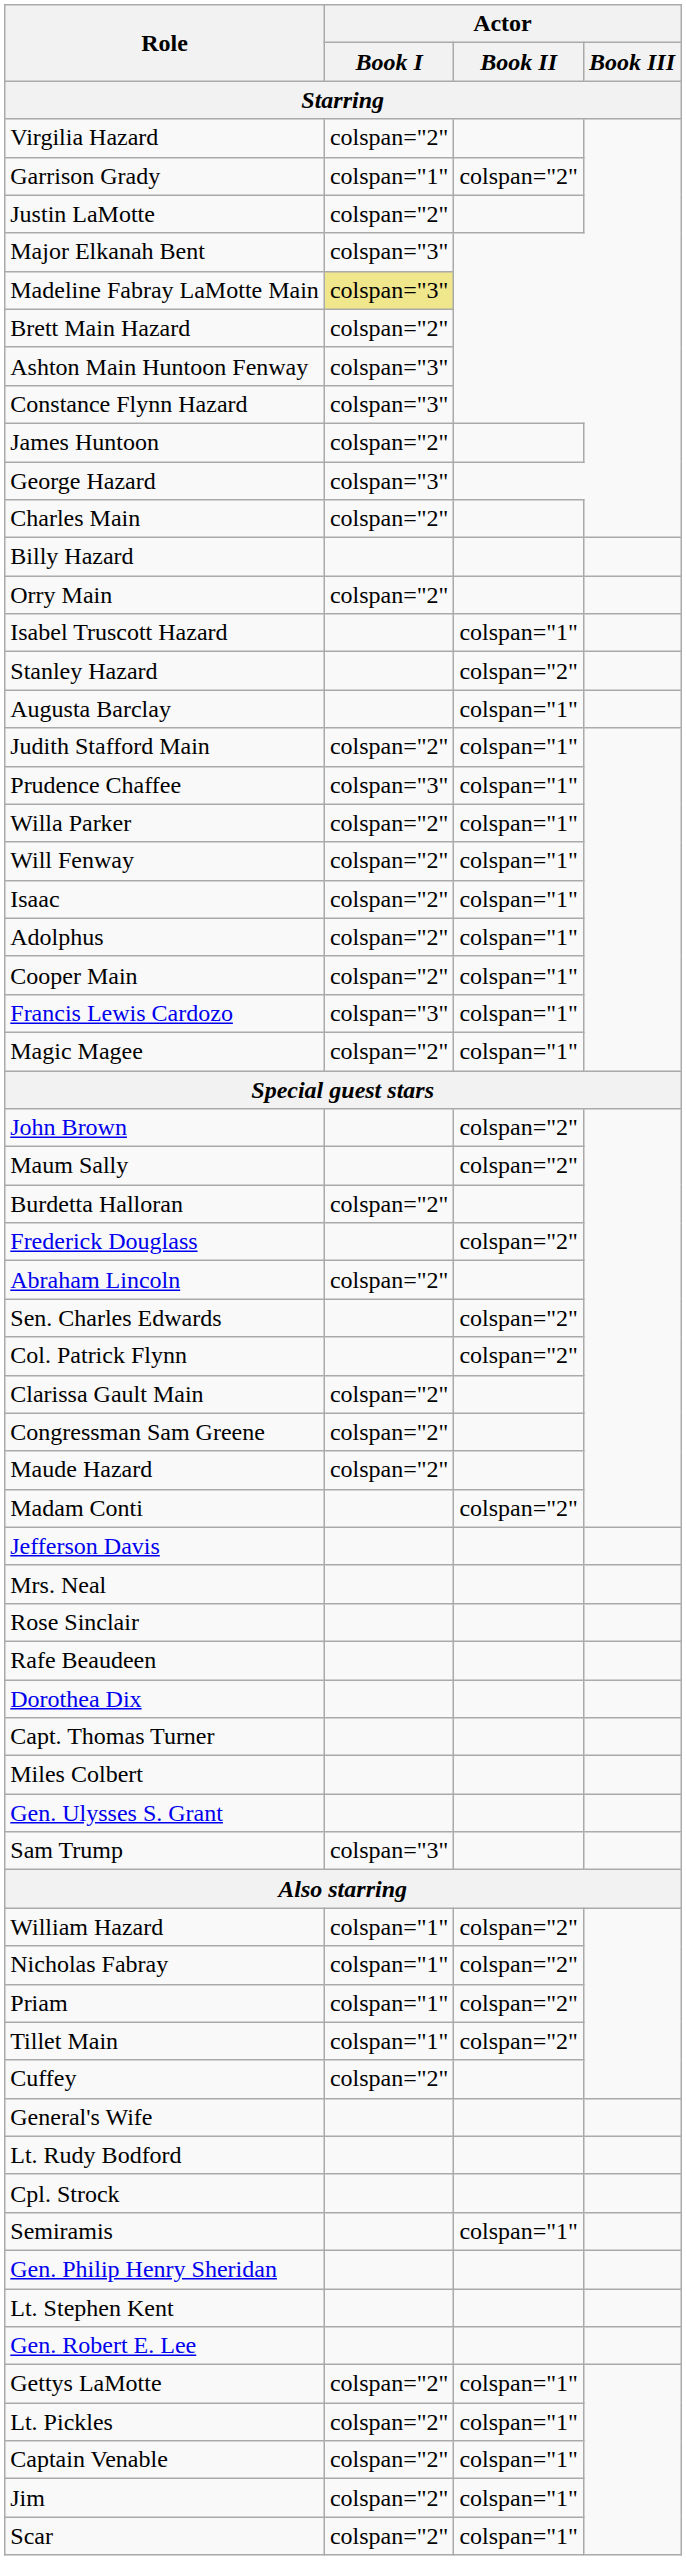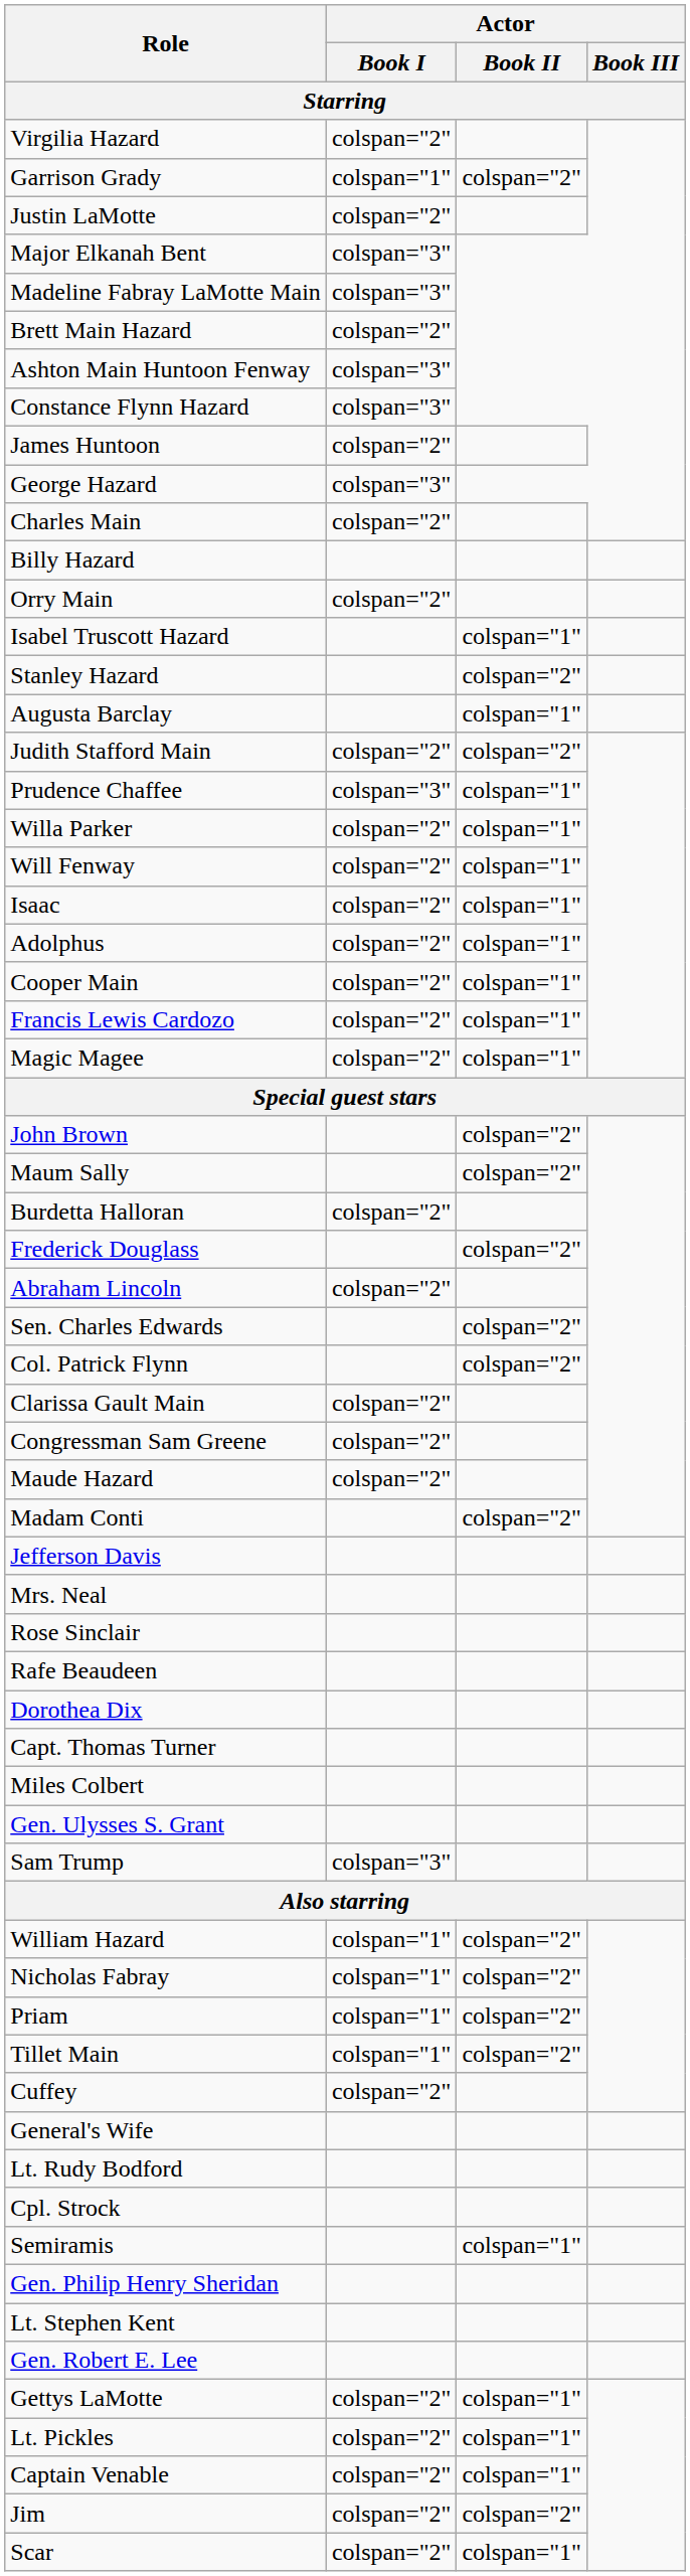Madeline Fabray LaMotte Main | Actor / Book I: khaki background -> no background
Judith Stafford Main | Actor / Book II: colspan="1" -> colspan="2"
Francis Lewis Cardozo | Actor / Book I: colspan="3" -> colspan="2"
Jim | Actor / Book II: colspan="1" -> colspan="2"
